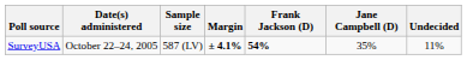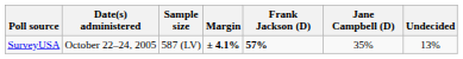SurveyUSA | Frank Jackson (D): 54% -> 57%
SurveyUSA | Undecided: 11% -> 13%
